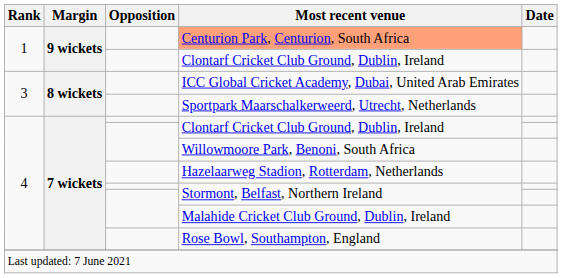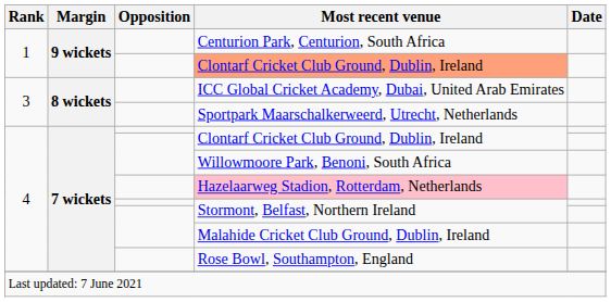Centurion Park, Centurion, South Africa | Most recent venue: lightsalmon background -> no background
1 / Clontarf Cricket Club Ground, Dublin, Ireland | Most recent venue: no background -> lightsalmon background
Hazelaarweg Stadion, Rotterdam, Netherlands | Most recent venue: no background -> pink background
